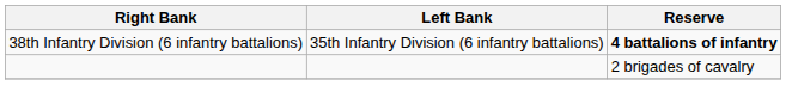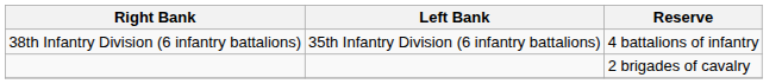38th Infantry Division (6 infantry battalions) | Reserve: bold -> normal
